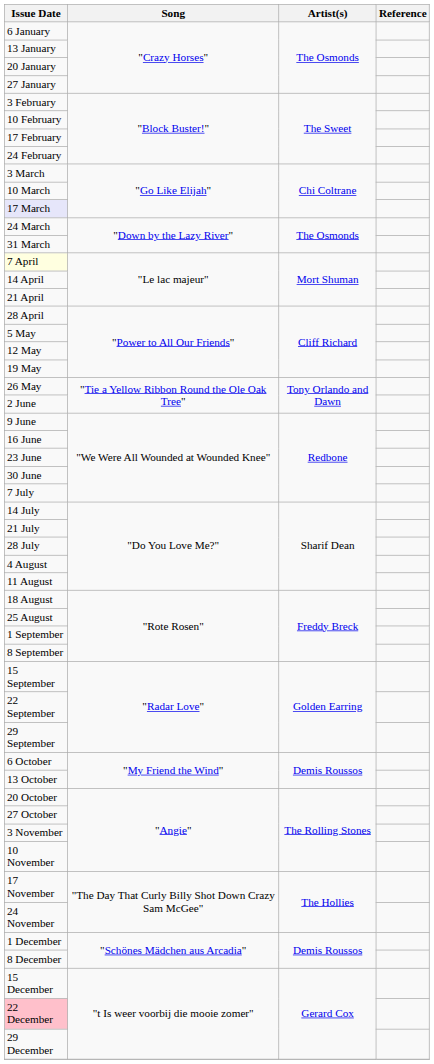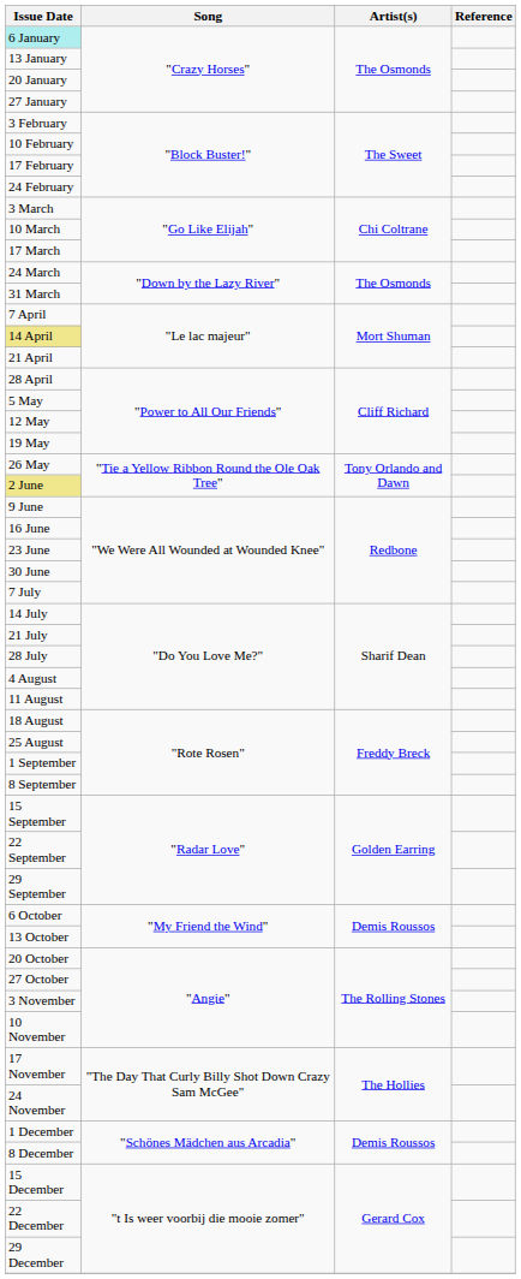6 January | Issue Date: no background -> paleturquoise background
17 March | Issue Date: lavender background -> no background
7 April | Issue Date: lightyellow background -> no background
14 April | Issue Date: no background -> khaki background
2 June | Issue Date: no background -> khaki background
22 December | Issue Date: pink background -> no background
